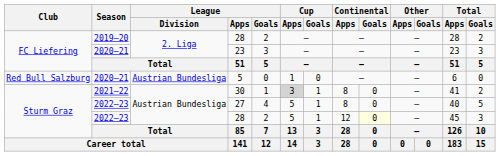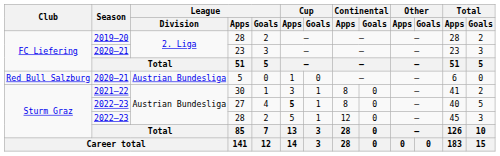30 | Cup / Apps: lightgrey background -> no background
27 | Cup / Apps: normal -> bold
2022–23 / 28 | Continental / Goals: lightyellow background -> no background
